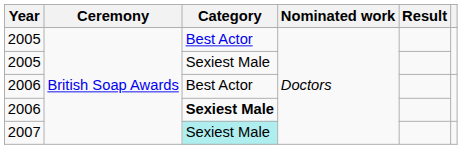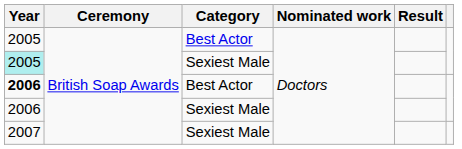2005 / Sexiest Male | Year: no background -> paleturquoise background
2006 / Best Actor | Year: normal -> bold
2006 / Sexiest Male | Category: bold -> normal
2007 | Category: paleturquoise background -> no background
